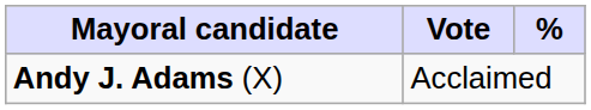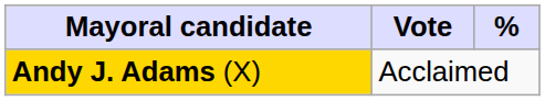Andy J. Adams (X) | Mayoral candidate: no background -> gold background
